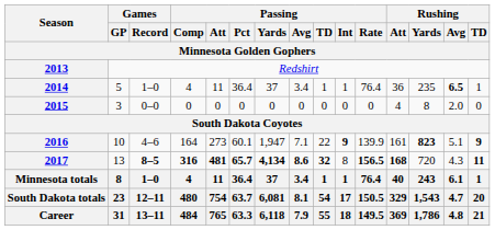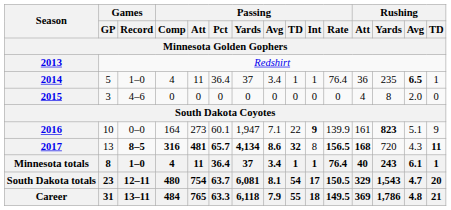2015 | Games / Record: 0–0 -> 4–6
2016 | Games / Record: 4–6 -> 0–0
2016 | Rushing / TD: bold -> normal
